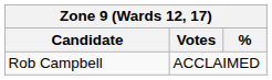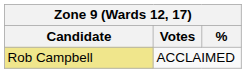Rob Campbell | Candidate: no background -> khaki background
